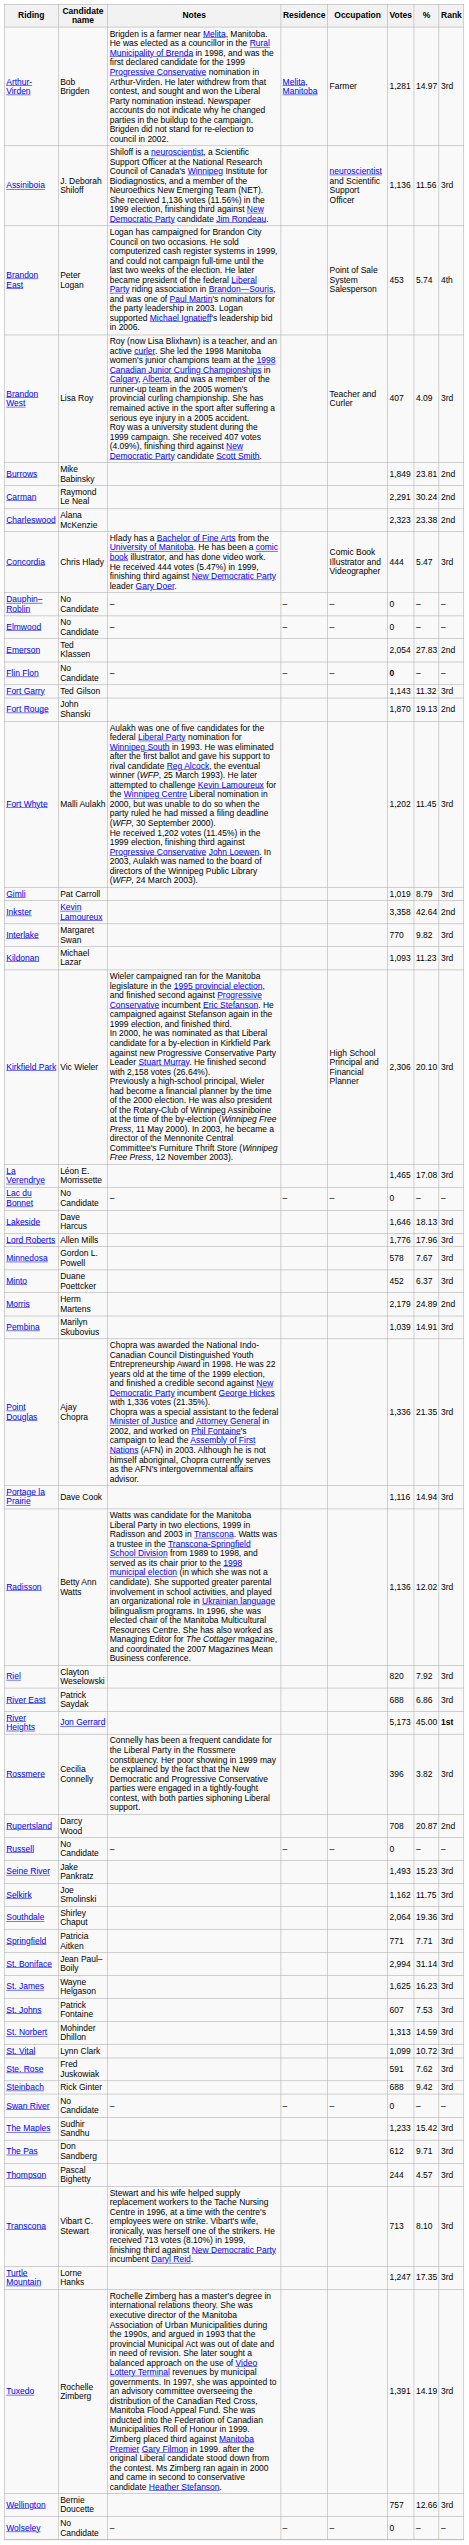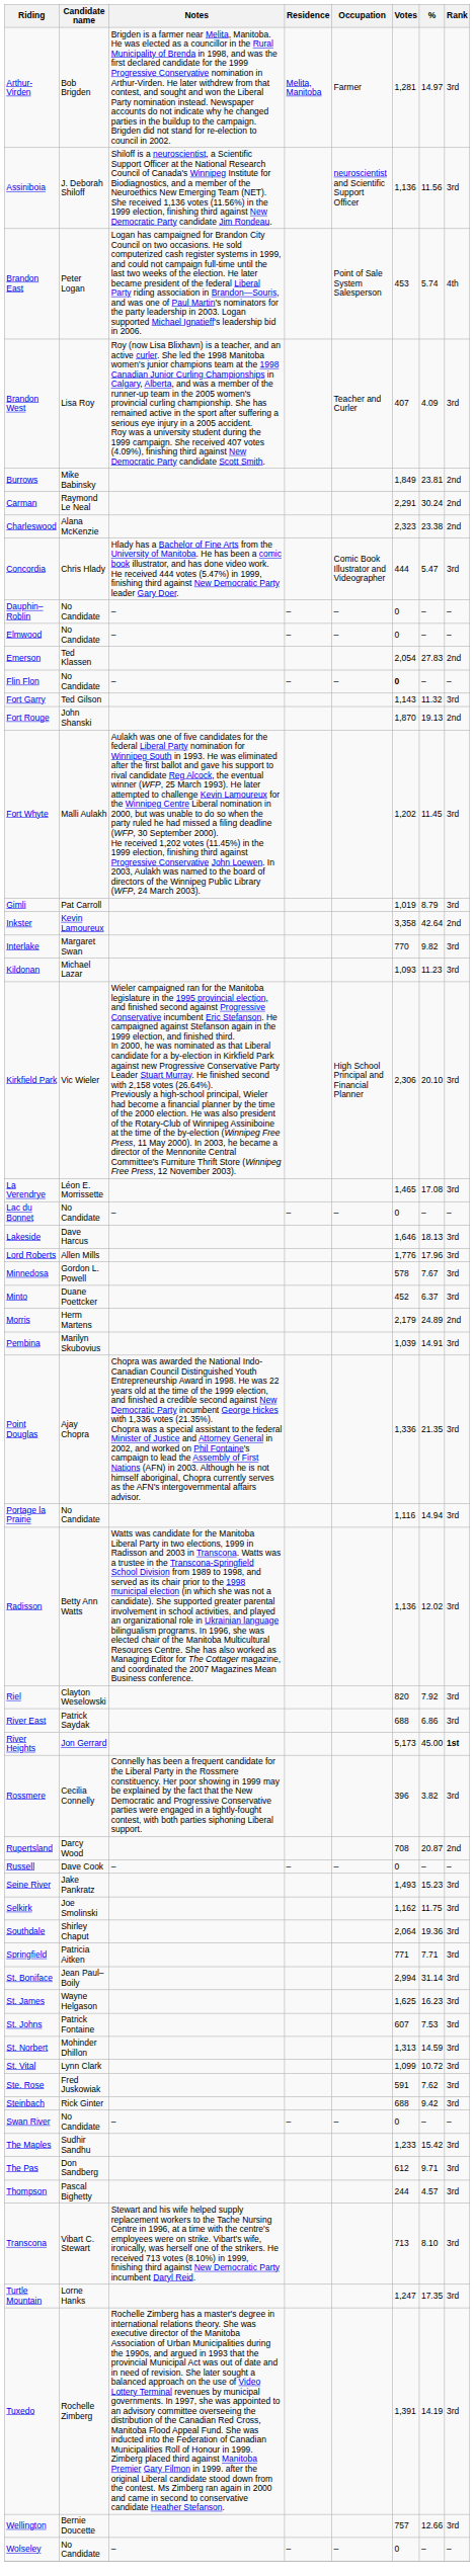Portage la Prairie | Candidate name: Dave Cook -> No Candidate
Russell | Candidate name: No Candidate -> Dave Cook
